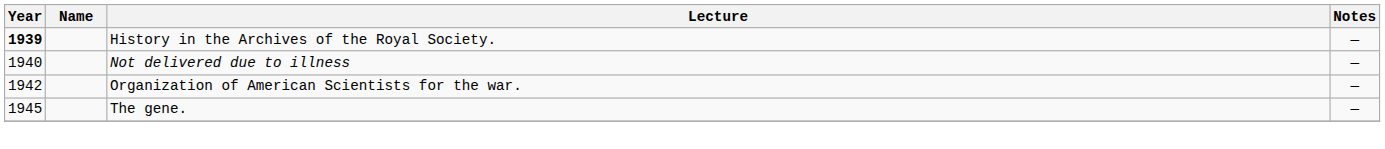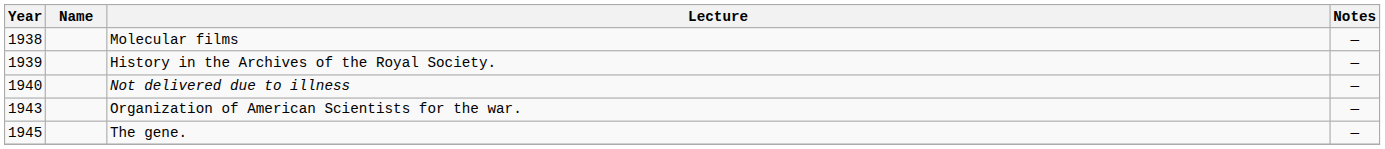+ row: 1938 | Molecular films | —
History in the Archives of the Royal Society. | Year: bold -> normal
Organization of American Scientists for the war. | Year: 1942 -> 1943
